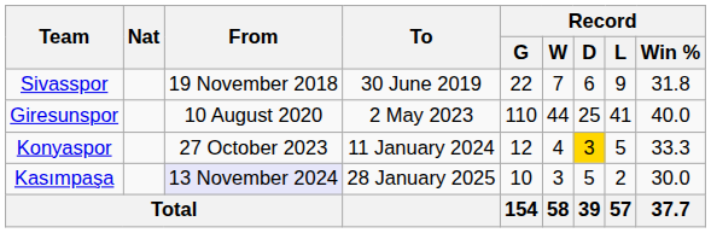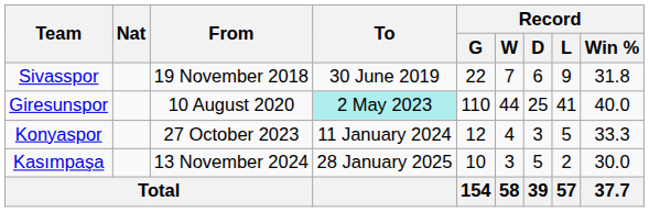Giresunspor | To: no background -> paleturquoise background
Konyaspor | Record / D: gold background -> no background
Kasımpaşa | From: lavender background -> no background
